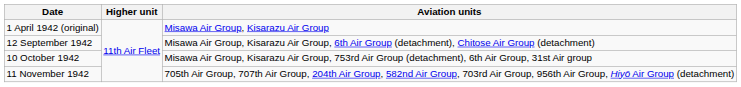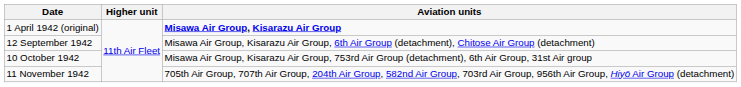1 April 1942 (original) | Aviation units: normal -> bold
